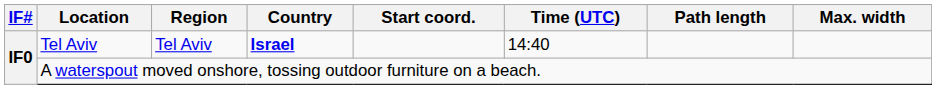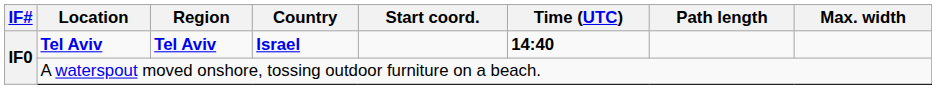row 2 | Location: normal -> bold
row 2 | Region: normal -> bold
row 2 | Time (UTC): normal -> bold
